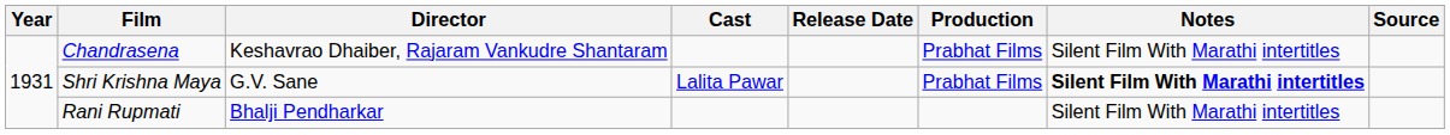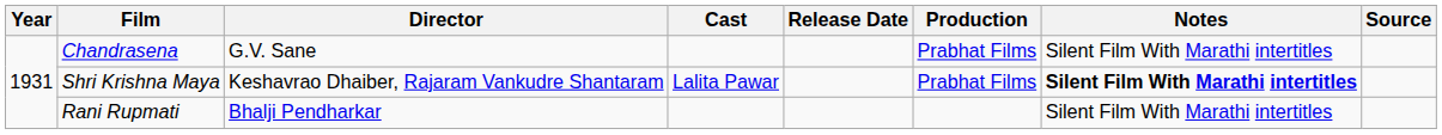Chandrasena | Director: Keshavrao Dhaiber, Rajaram Vankudre Shantaram -> G.V. Sane
Shri Krishna Maya | Director: G.V. Sane -> Keshavrao Dhaiber, Rajaram Vankudre Shantaram
